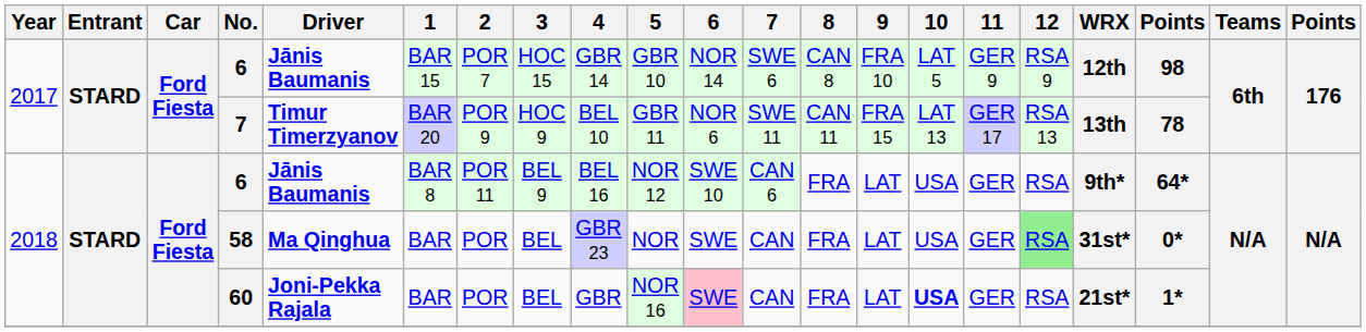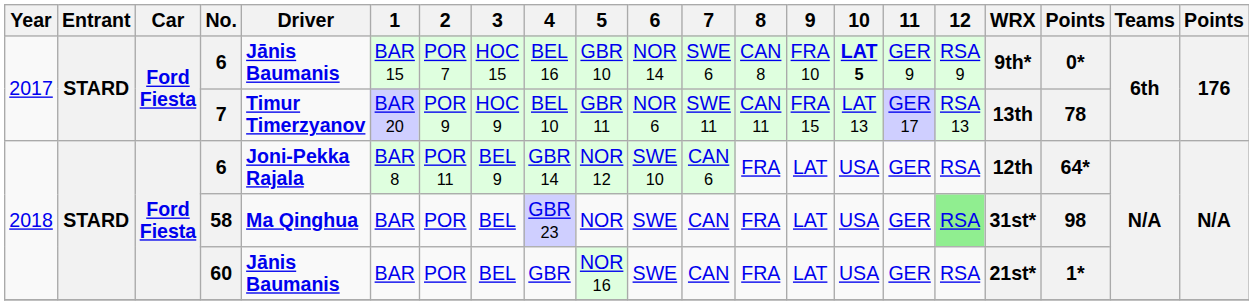2017 / 6 | 4: GBR 14 -> BEL 16
2017 / 6 | 10: normal -> bold
2017 / 6 | WRX: 12th -> 9th*
2017 / 6 | column 19: 98 -> 0*
2018 / 6 | Driver: Jānis Baumanis -> Joni-Pekka Rajala
2018 / 6 | 4: BEL 16 -> GBR 14
2018 / 6 | WRX: 9th* -> 12th
58 | column 19: 0* -> 98
60 | Driver: Joni-Pekka Rajala -> Jānis Baumanis
60 | 6: pink background -> no background
60 | 10: bold -> normal
